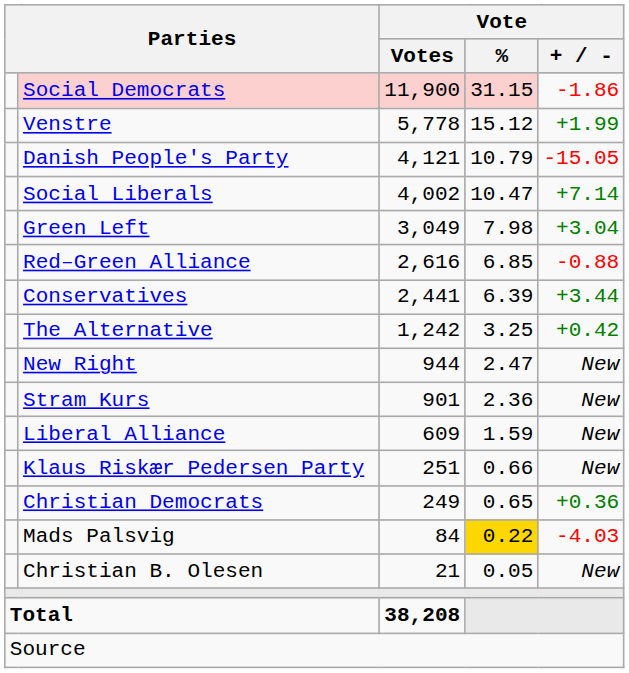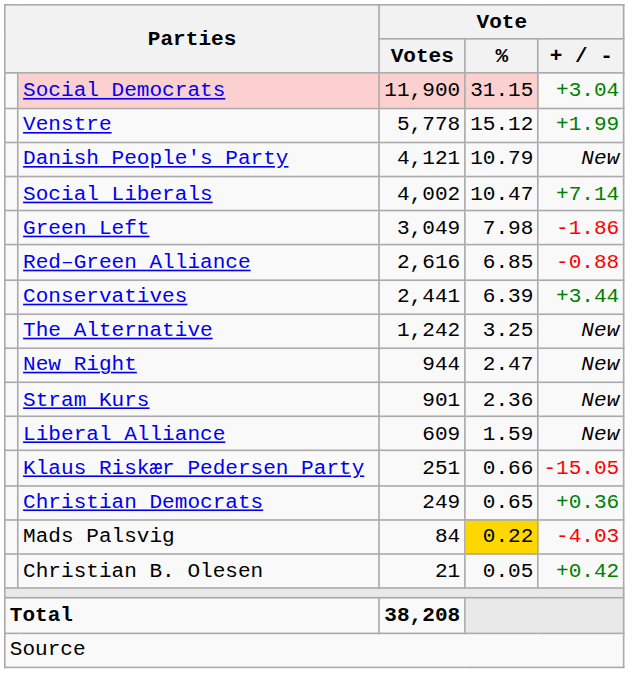Social Democrats | Vote / + / -: -1.86 -> +3.04
Danish People's Party | Vote / + / -: -15.05 -> New
Green Left | Vote / + / -: +3.04 -> -1.86
The Alternative | Vote / + / -: +0.42 -> New
Klaus Riskær Pedersen Party | Vote / + / -: New -> -15.05
Christian B. Olesen | Vote / + / -: New -> +0.42
